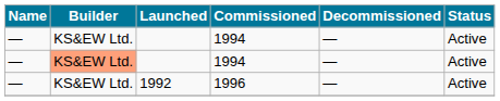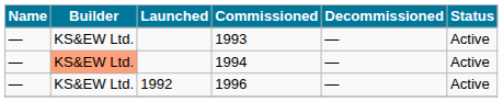row 2 | Commissioned: 1994 -> 1993
